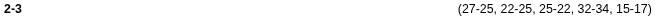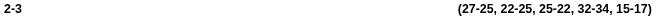row 1 | column 2: normal -> bold
